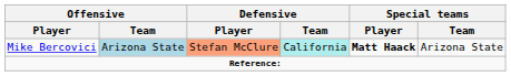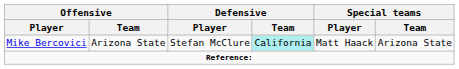Mike Bercovici | Offensive / Team: lightblue background -> no background
Mike Bercovici | Defensive / Player: lightsalmon background -> no background
Mike Bercovici | Special teams / Player: bold -> normal
